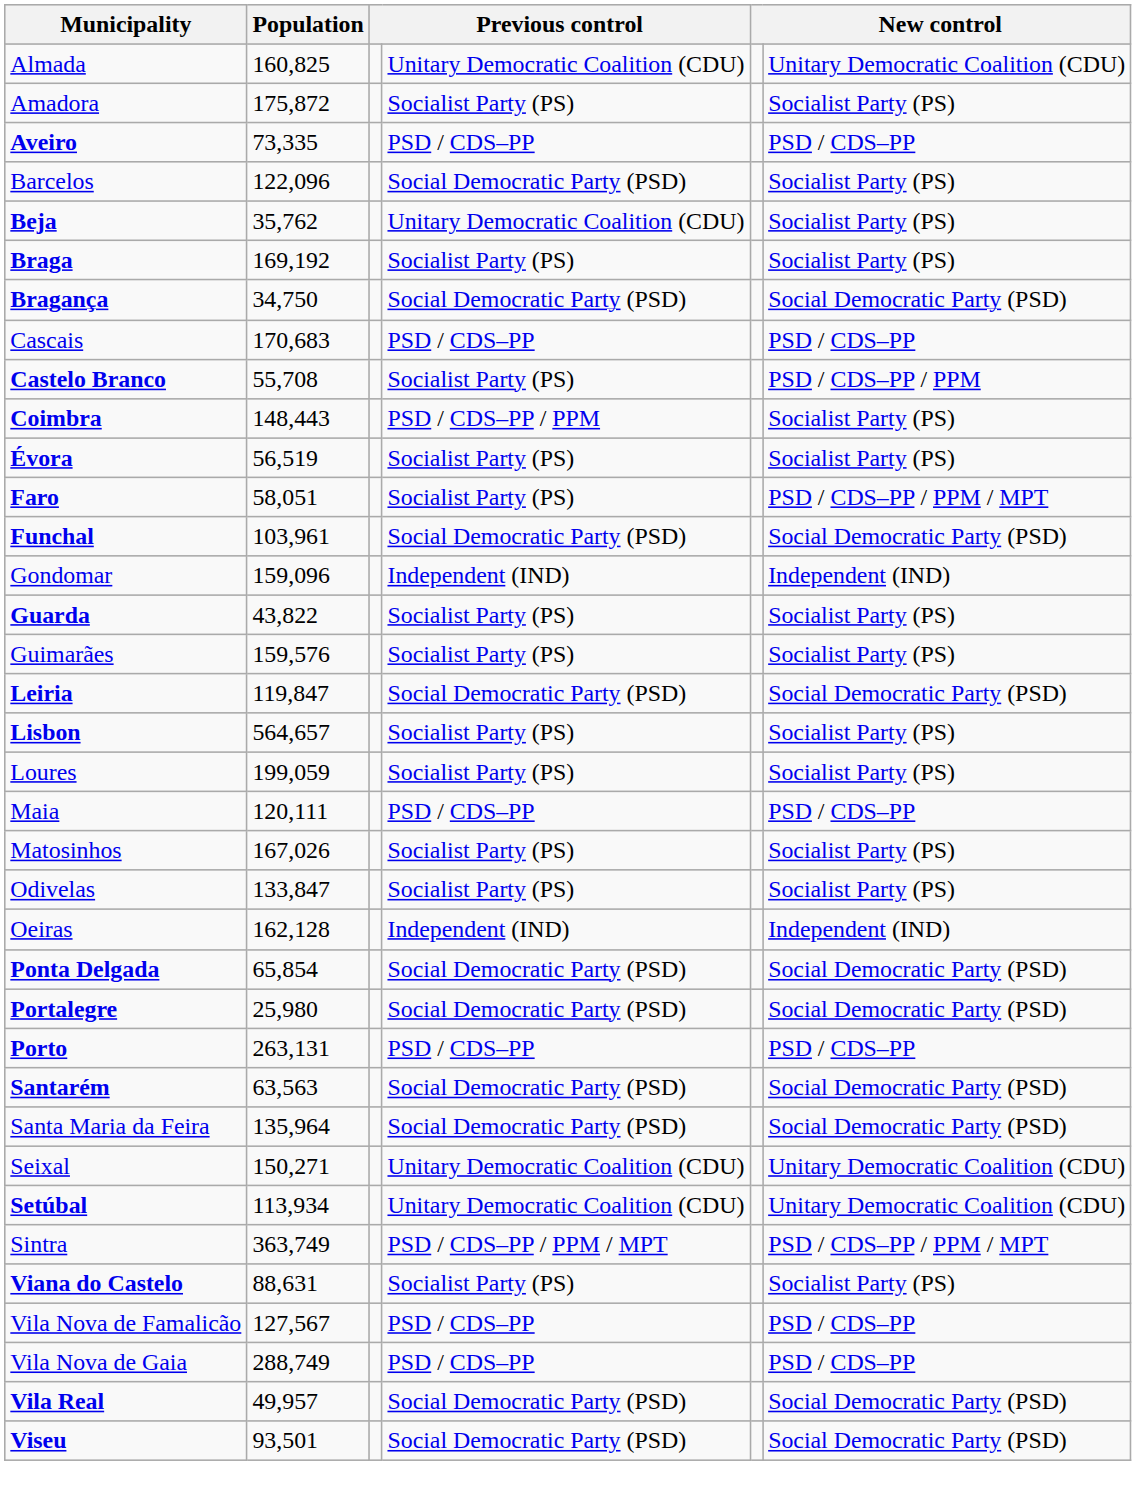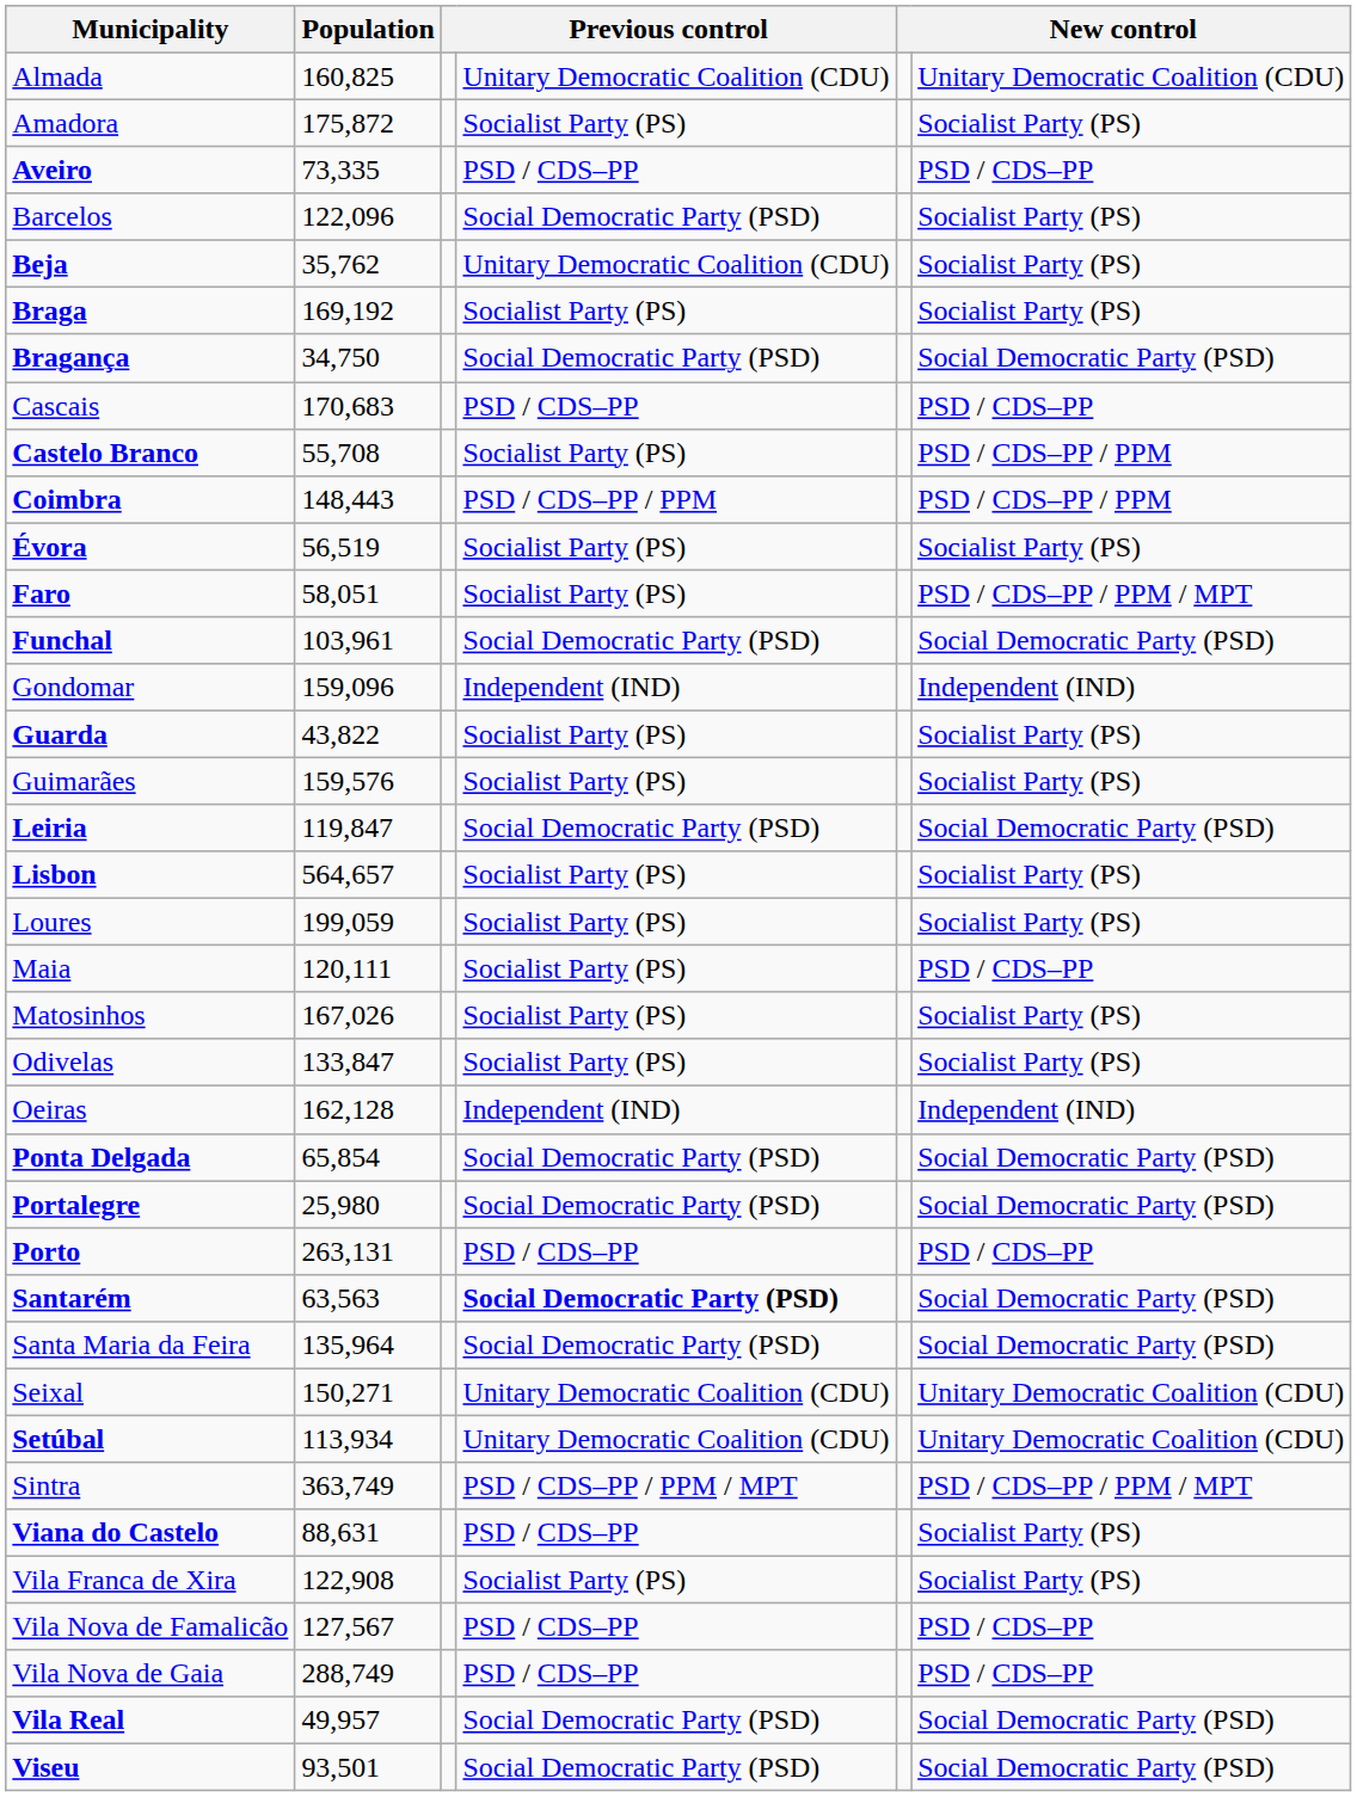Coimbra | column 6: Socialist Party (PS) -> PSD / CDS–PP / PPM
Maia | column 4: PSD / CDS–PP -> Socialist Party (PS)
Santarém | column 4: normal -> bold
Viana do Castelo | column 4: Socialist Party (PS) -> PSD / CDS–PP
+ row: Vila Franca de Xira | 122,908 | Socialist Party (PS) | Socialist Party (PS)
